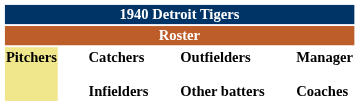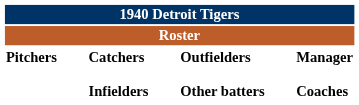Pitchers | column 1: khaki background -> no background
